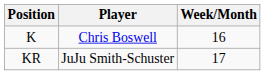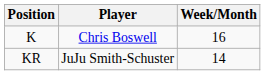KR | Week/Month: 17 -> 14
